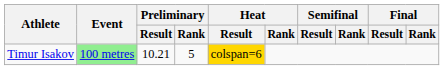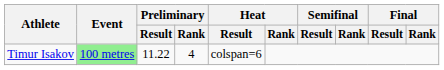Timur Isakov | Preliminary / Result: 10.21 -> 11.22
Timur Isakov | Preliminary / Rank: 5 -> 4
Timur Isakov | Heat / Result: gold background -> no background
